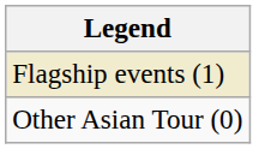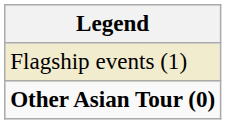row 3 | column 1: normal -> bold
